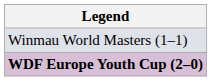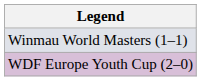row 3 | column 1: bold -> normal
